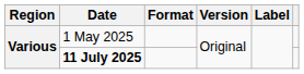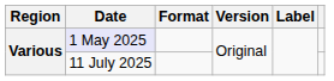1 May 2025 | Date: no background -> lavender background
11 July 2025 | Date: bold -> normal
